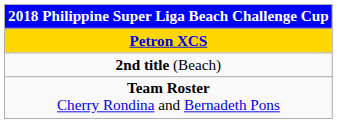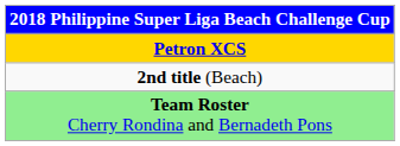row 4 | column 1: no background -> lightgreen background
